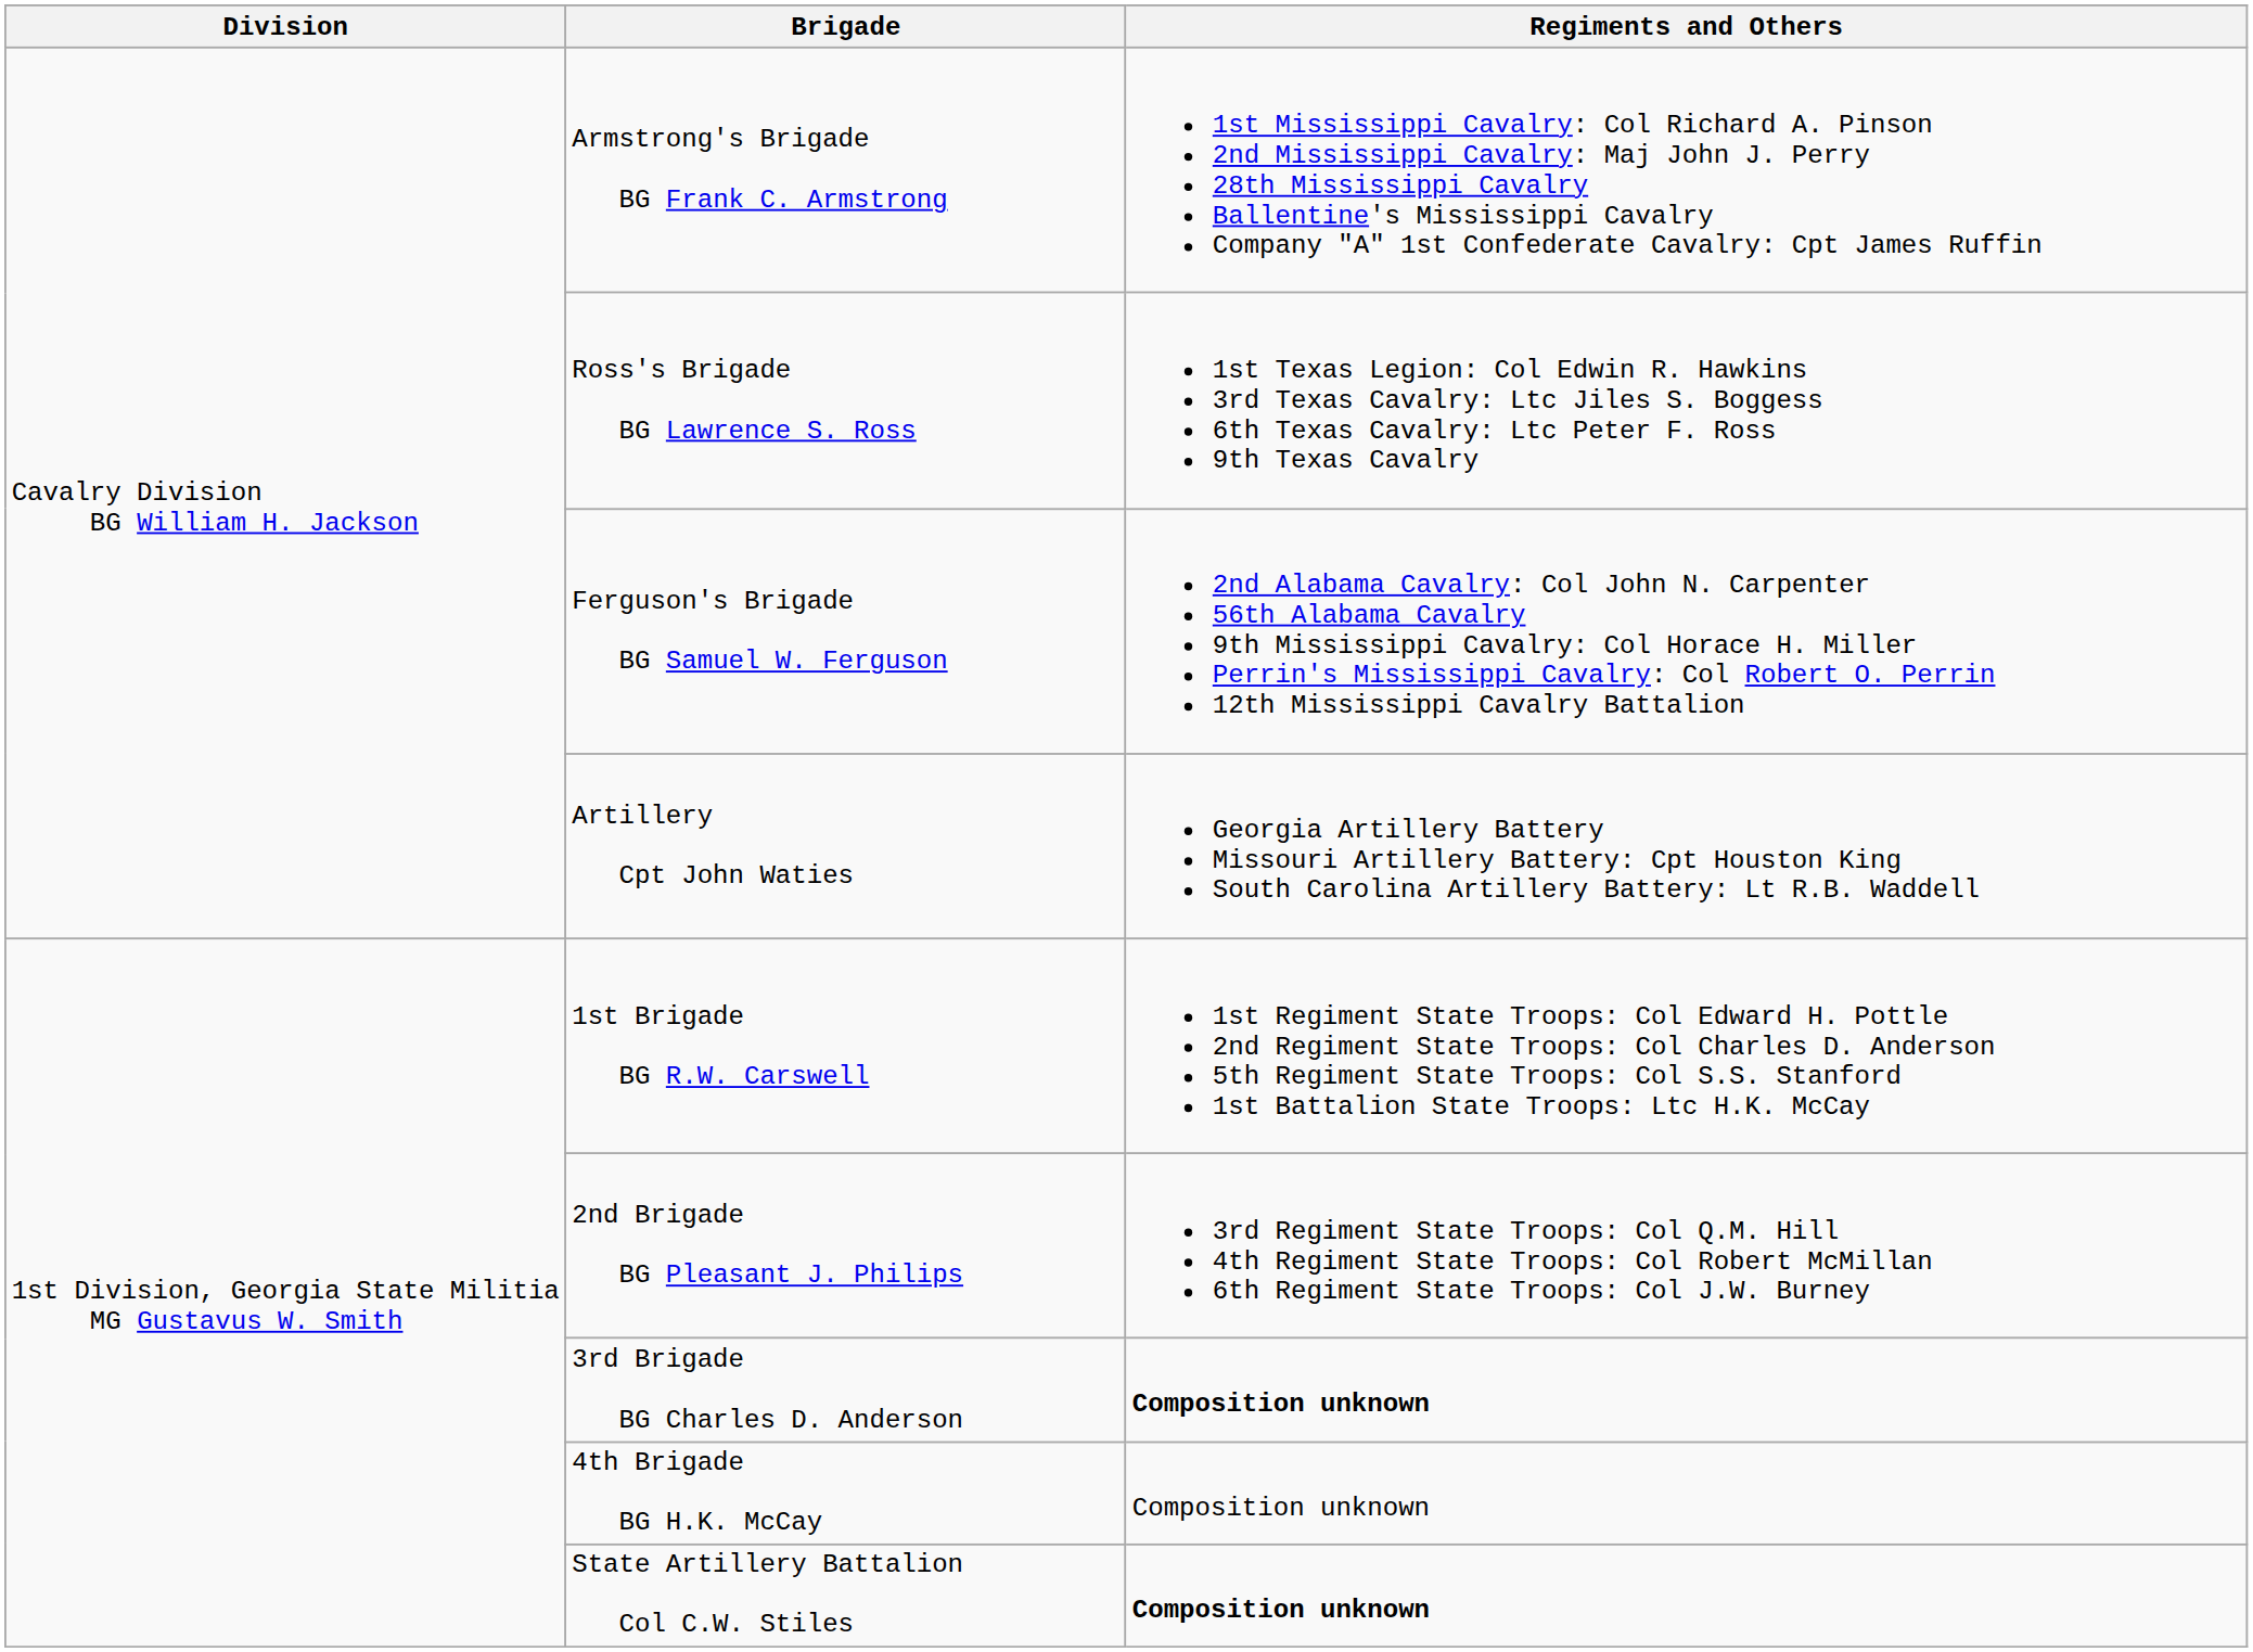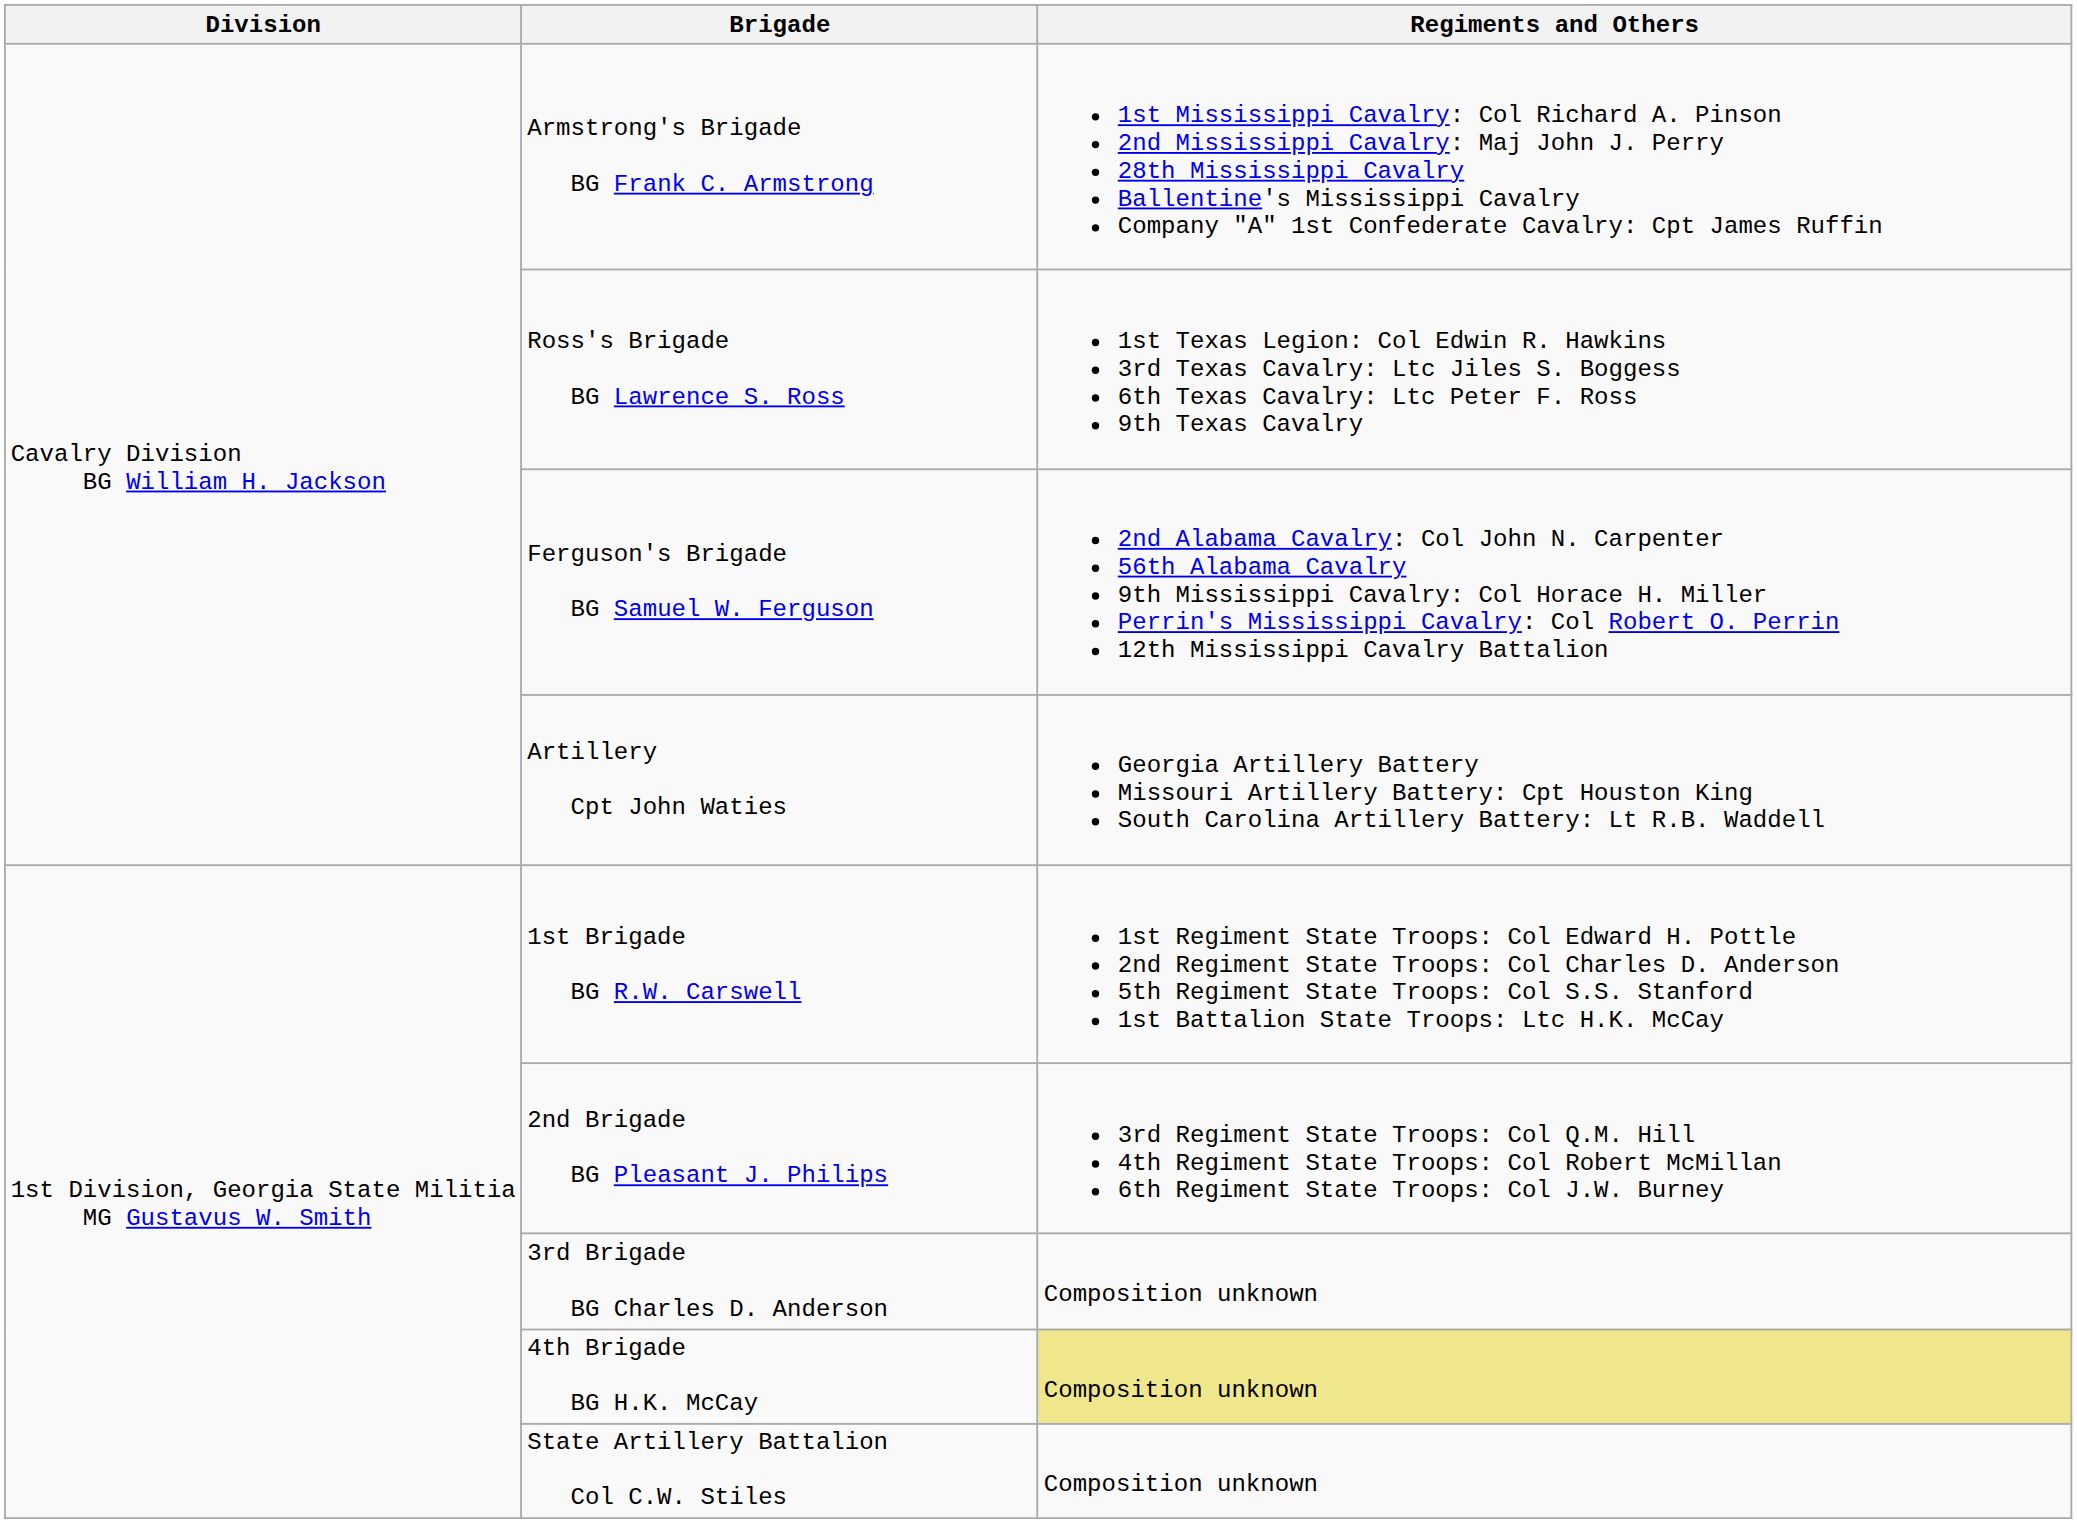3rd Brigade BG Charles D. Anderson | Regiments and Others: bold -> normal
4th Brigade BG H.K. McCay | Regiments and Others: no background -> khaki background
State Artillery Battalion Col C.W. Stiles | Regiments and Others: bold -> normal
